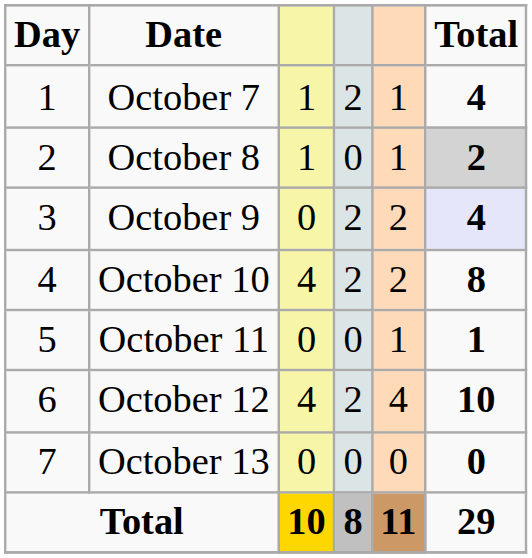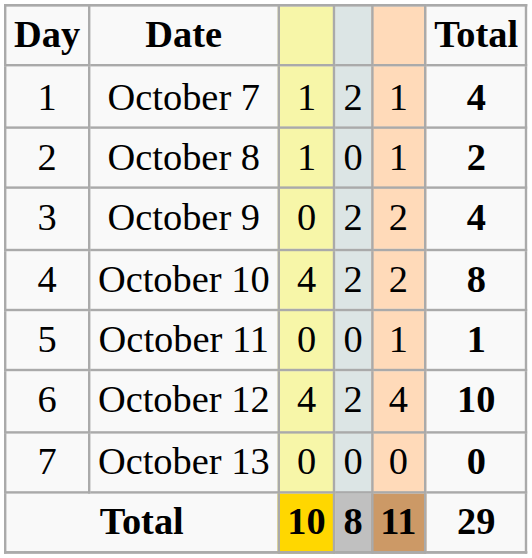October 8 | Total: lightgrey background -> no background
October 9 | Total: lavender background -> no background
